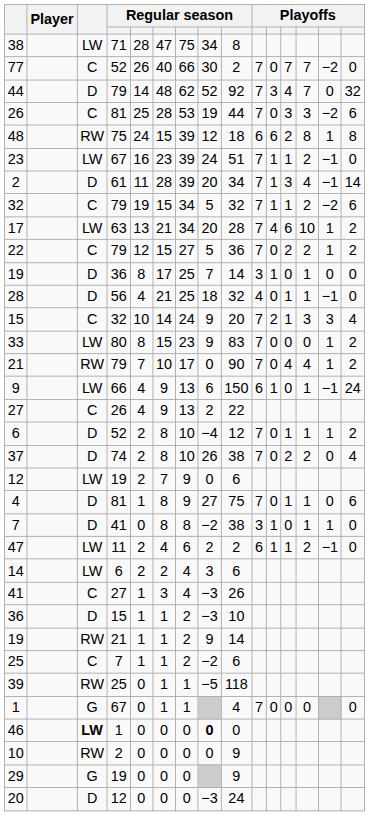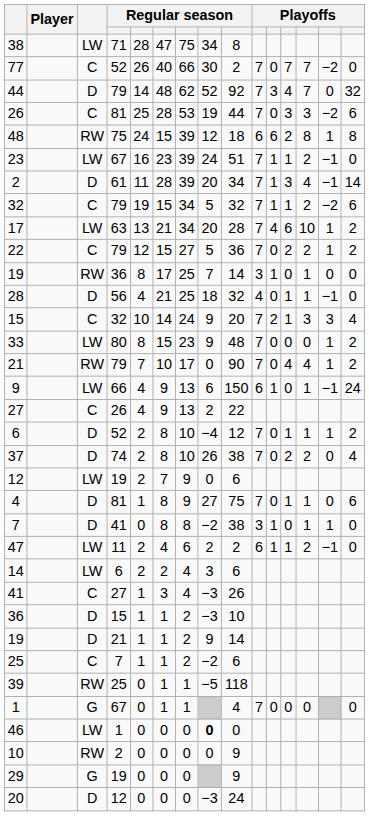19 / 36 | column 3: D -> RW
33 | column 9: 83 -> 48
19 / 21 | column 3: RW -> D
46 | column 3: bold -> normal
